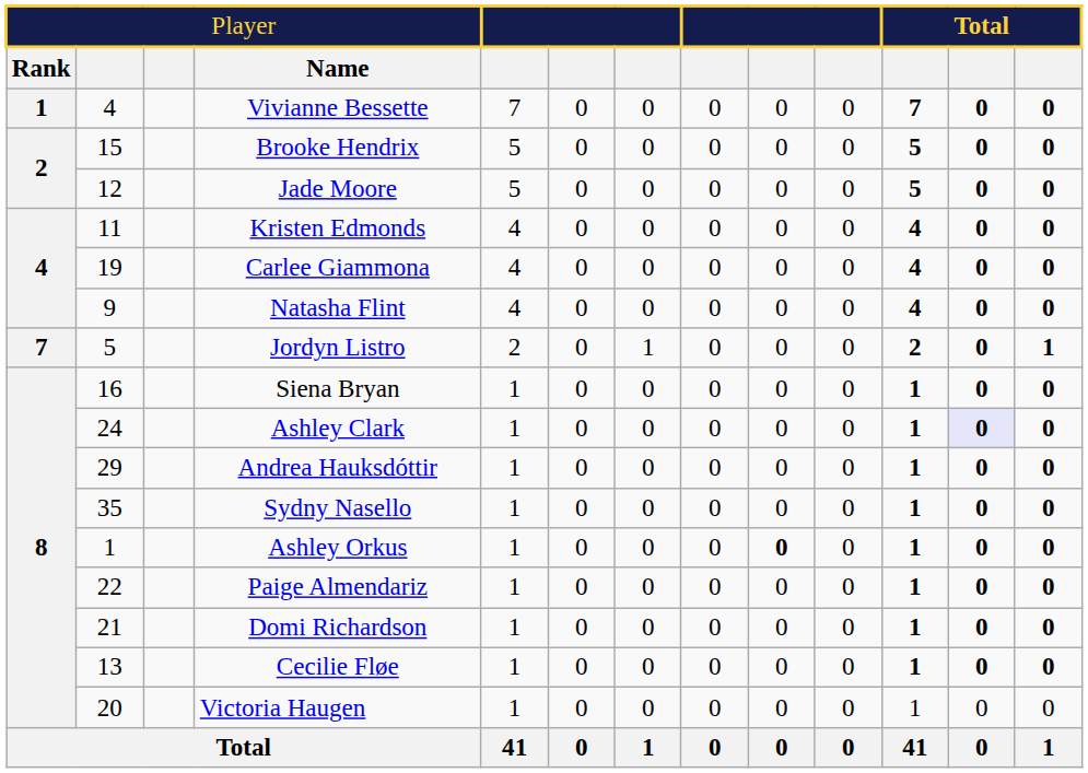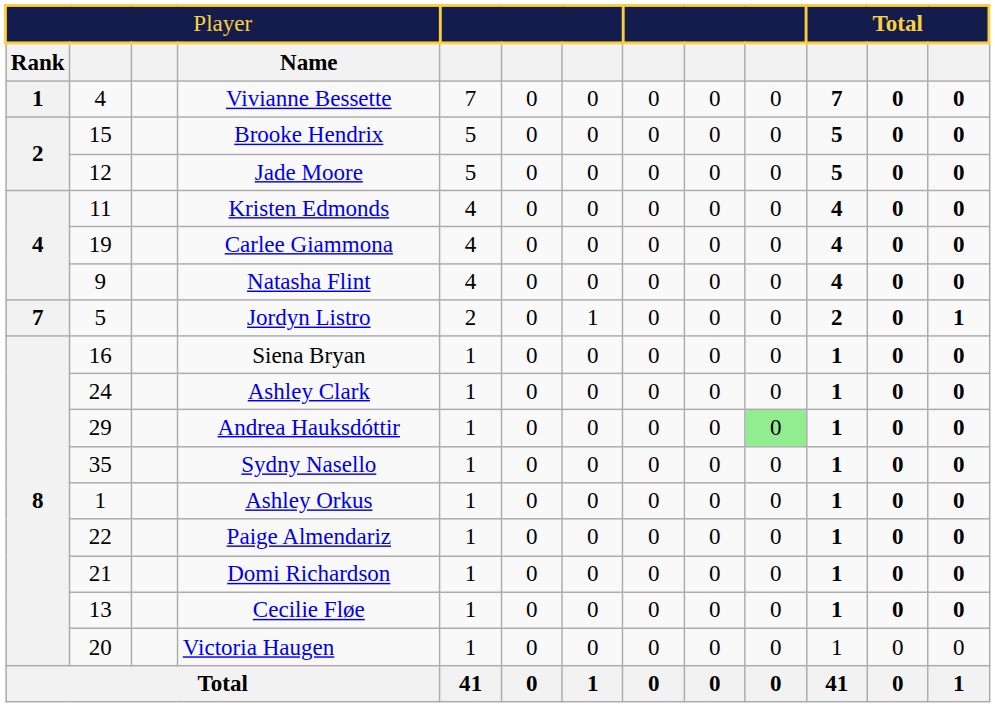Ashley Clark | column 12: lavender background -> no background
Andrea Hauksdóttir | column 10: no background -> lightgreen background
Ashley Orkus | column 9: bold -> normal
